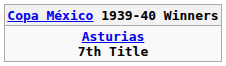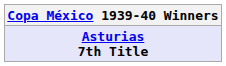row 2 | column 1: no background -> lavender background
